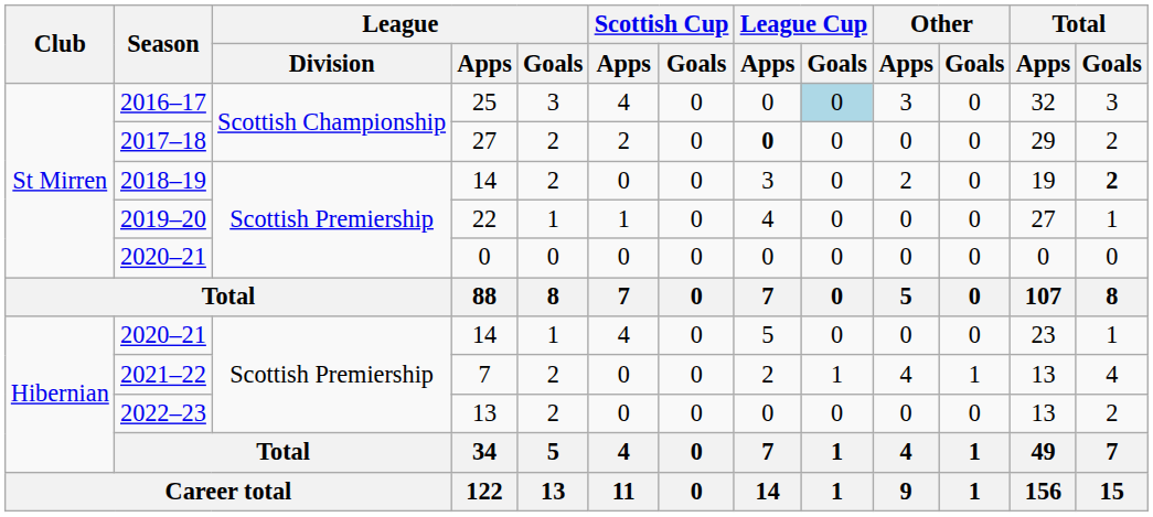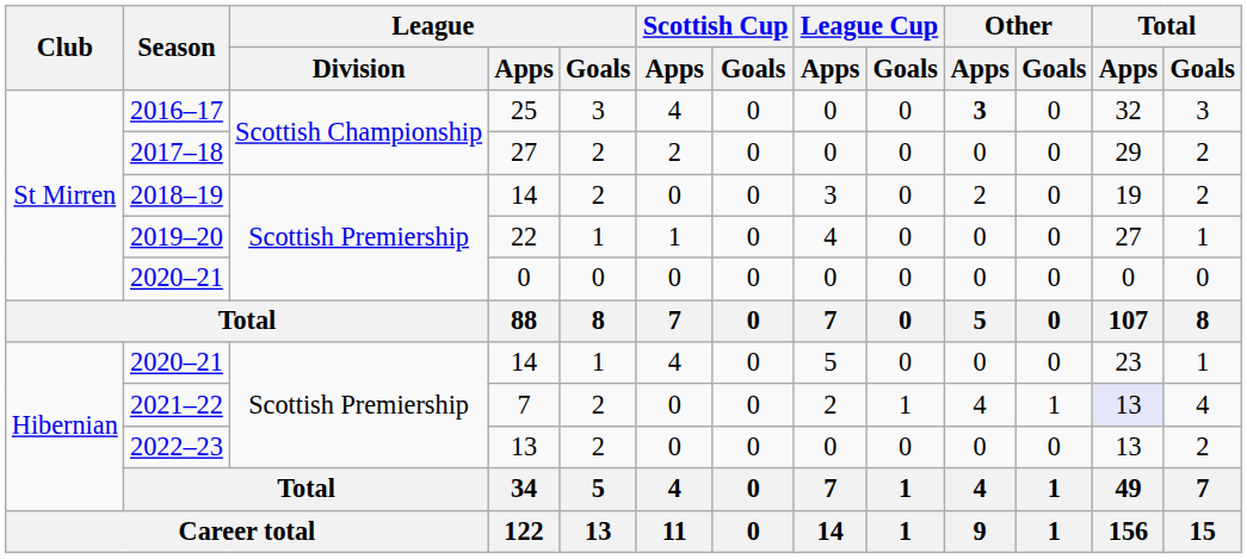2016–17 | League Cup / Goals: lightblue background -> no background
2016–17 | Other / Apps: normal -> bold
2017–18 | League Cup / Apps: bold -> normal
2018–19 | Total / Goals: bold -> normal
2021–22 | Total / Apps: no background -> lavender background
